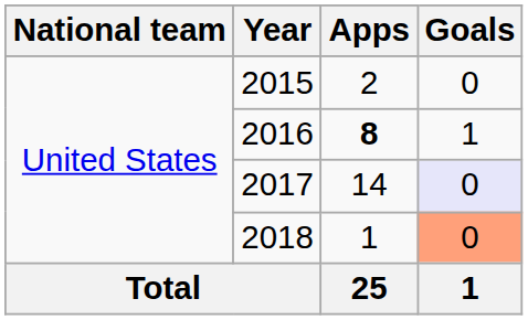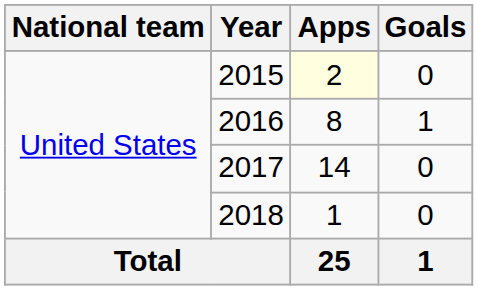2015 | Apps: no background -> lightyellow background
2016 | Apps: bold -> normal
2017 | Goals: lavender background -> no background
2018 | Goals: lightsalmon background -> no background
